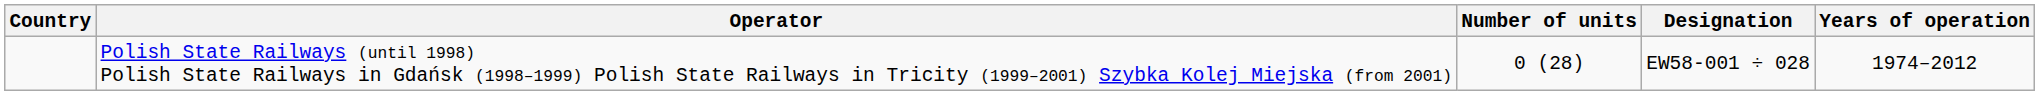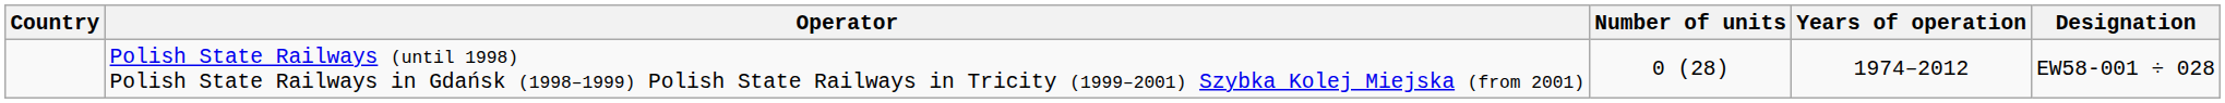columns swapped: Designation <-> Years of operation
